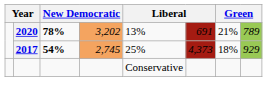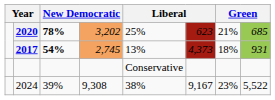2020 | column 5: 13% -> 25%
2020 | column 6: 691 -> 623
2020 | column 8: 789 -> 685
2017 | column 5: 25% -> 13%
2017 | column 8: 929 -> 931
+ row: 2024 | 39% | 9,308 | 38% | 9,167 | 23% | 5,522
